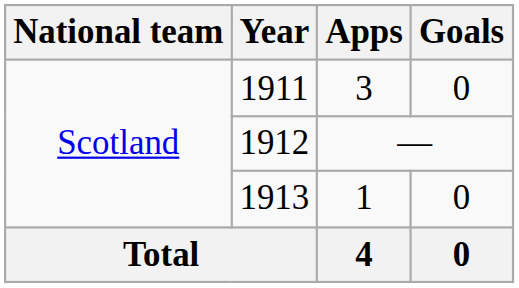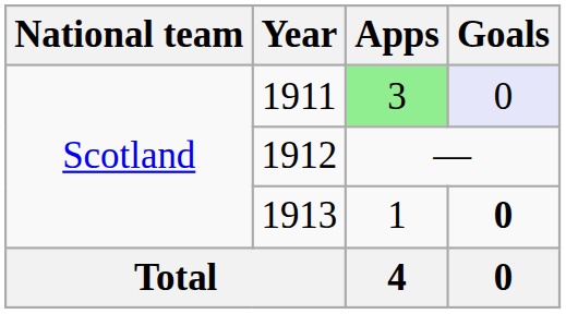1911 | Apps: no background -> lightgreen background
1911 | Goals: no background -> lavender background
1913 | Goals: normal -> bold
